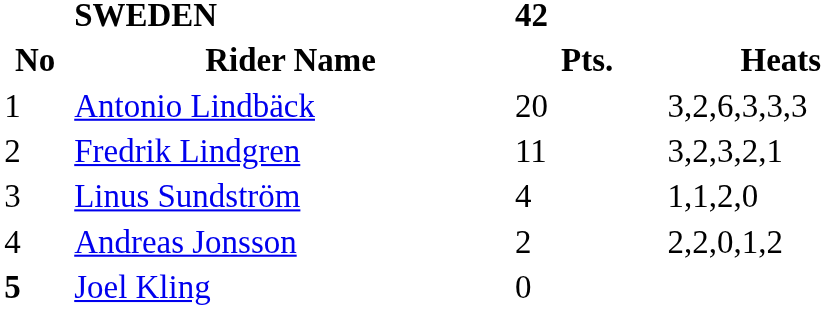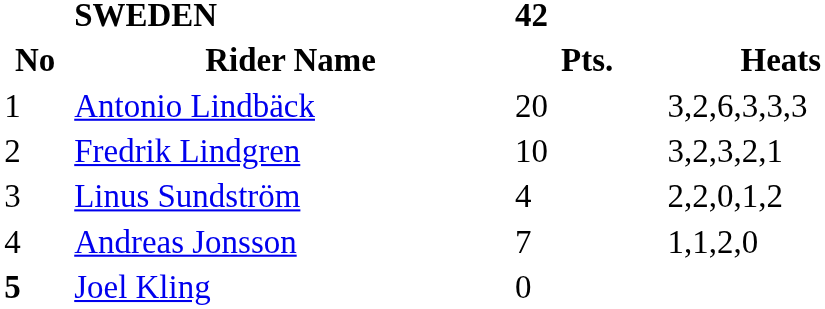Fredrik Lindgren | 42 / Pts.: 11 -> 10
Linus Sundström | Heats: 1,1,2,0 -> 2,2,0,1,2
Andreas Jonsson | 42 / Pts.: 2 -> 7
Andreas Jonsson | Heats: 2,2,0,1,2 -> 1,1,2,0
